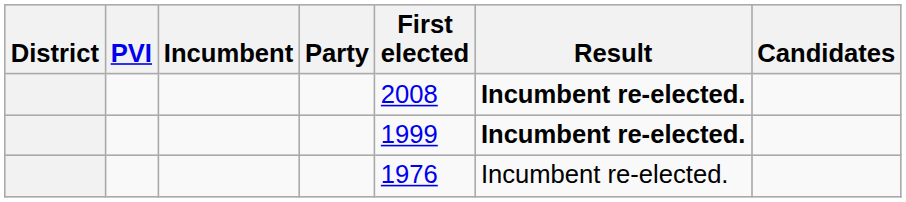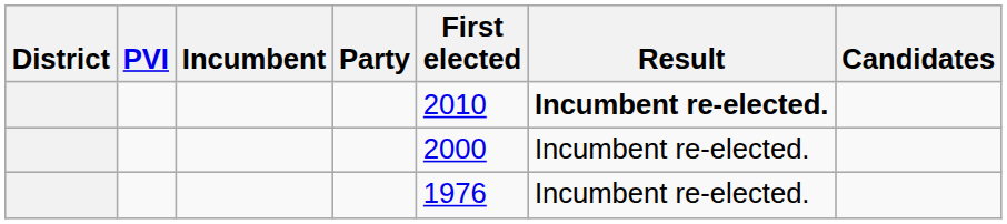row 2 | First elected: 2008 -> 2010
row 3 | First elected: 1999 -> 2000
row 3 | Result: bold -> normal
